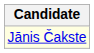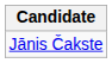row 2 | column 1: lightyellow background -> no background
